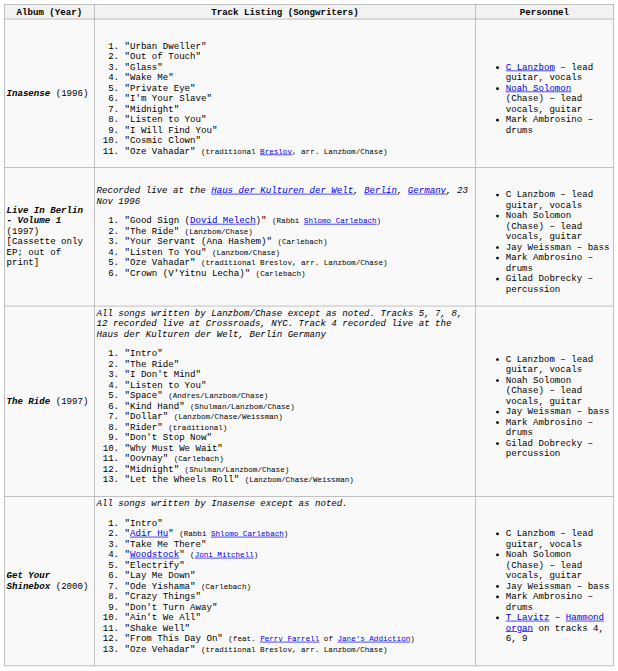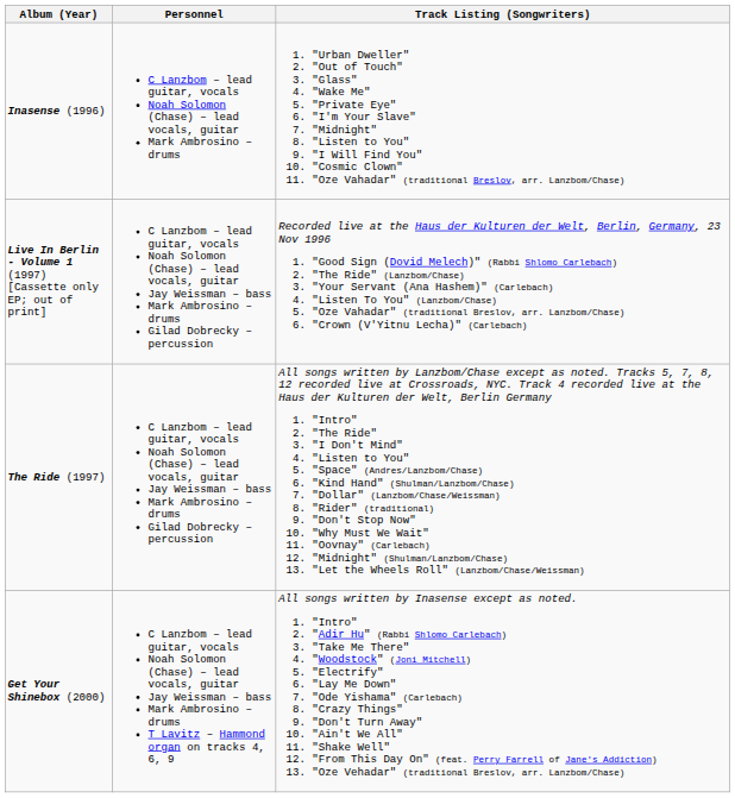columns swapped: Track Listing (Songwriters) <-> Personnel
